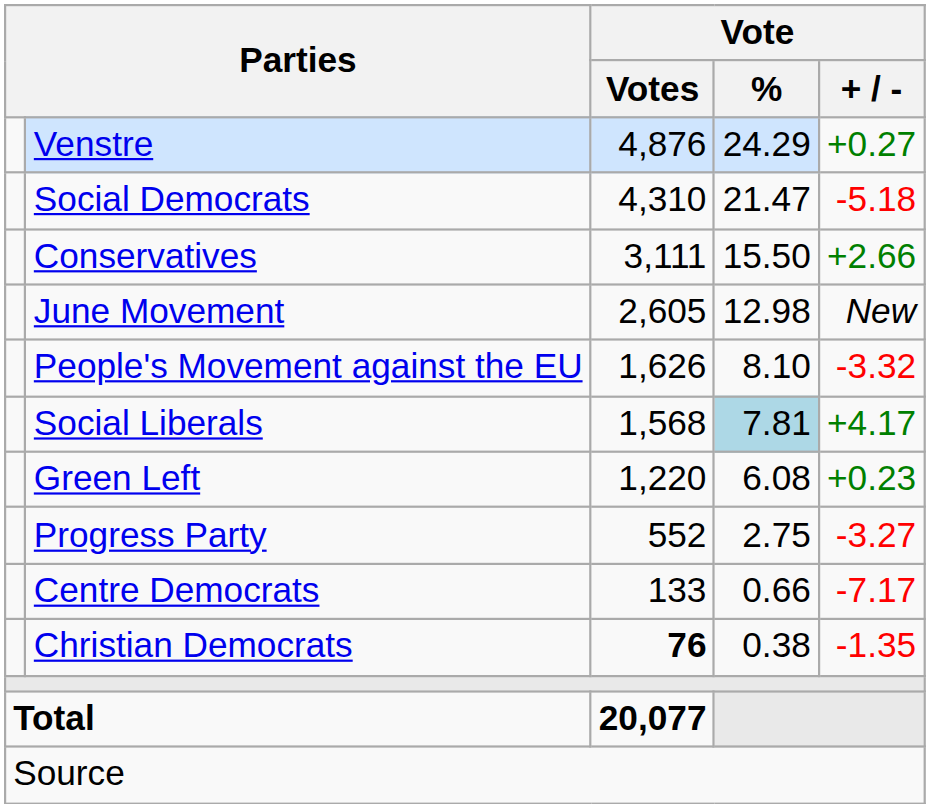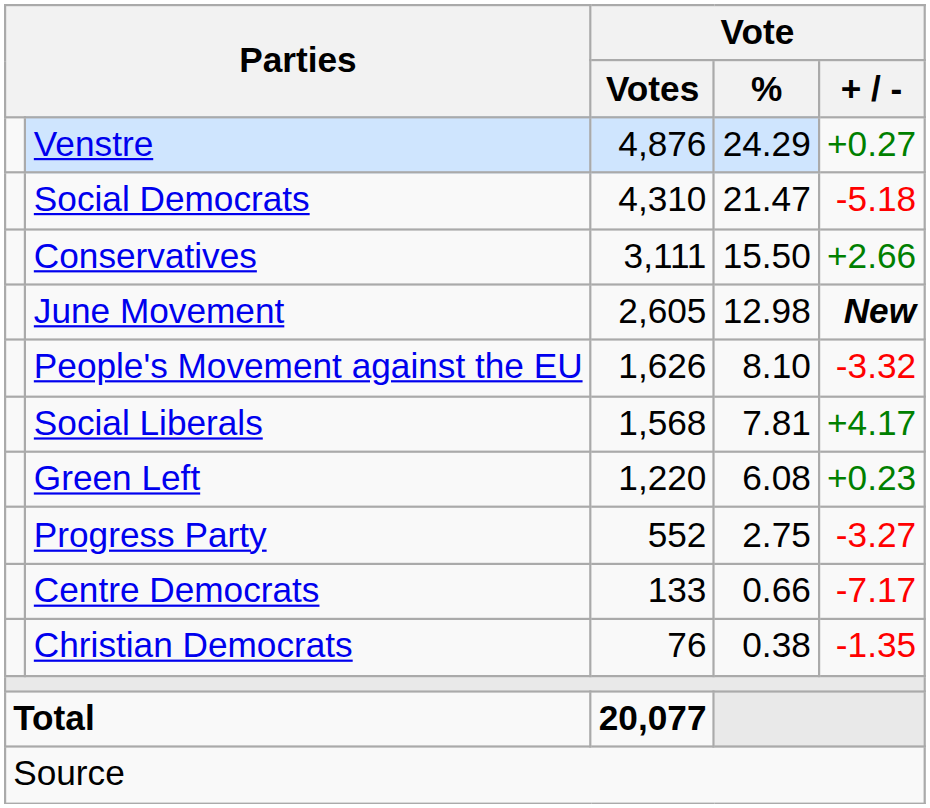June Movement | Vote / + / -: normal -> bold
Social Liberals | Vote / %: lightblue background -> no background
Christian Democrats | Vote / Votes: bold -> normal
